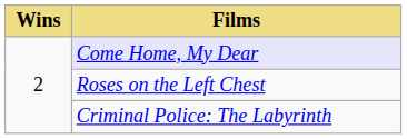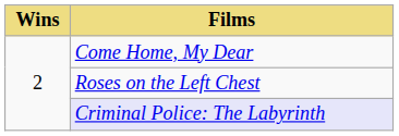Come Home, My Dear | Films: lavender background -> no background
Criminal Police: The Labyrinth | Films: no background -> lavender background
